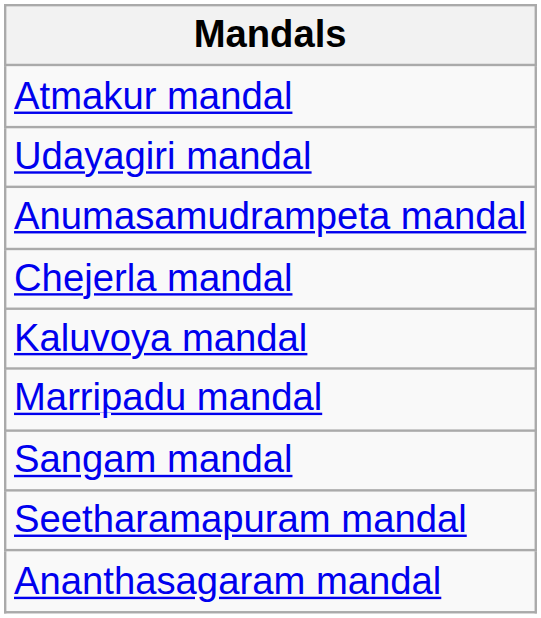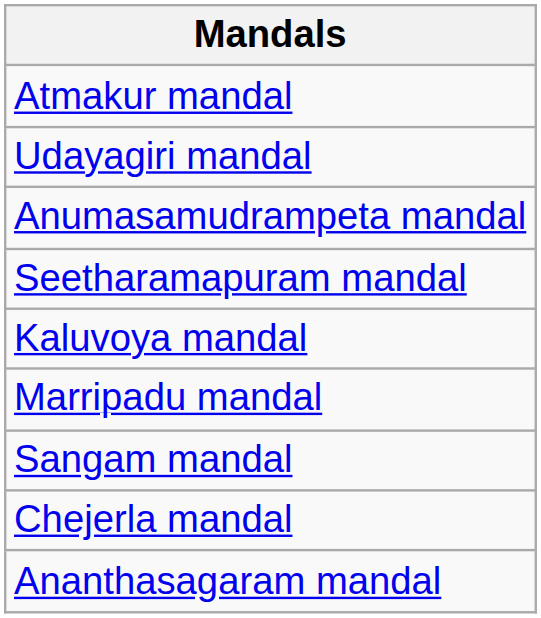row 5 | column 1: Chejerla mandal -> Seetharamapuram mandal
row 9 | column 1: Seetharamapuram mandal -> Chejerla mandal
